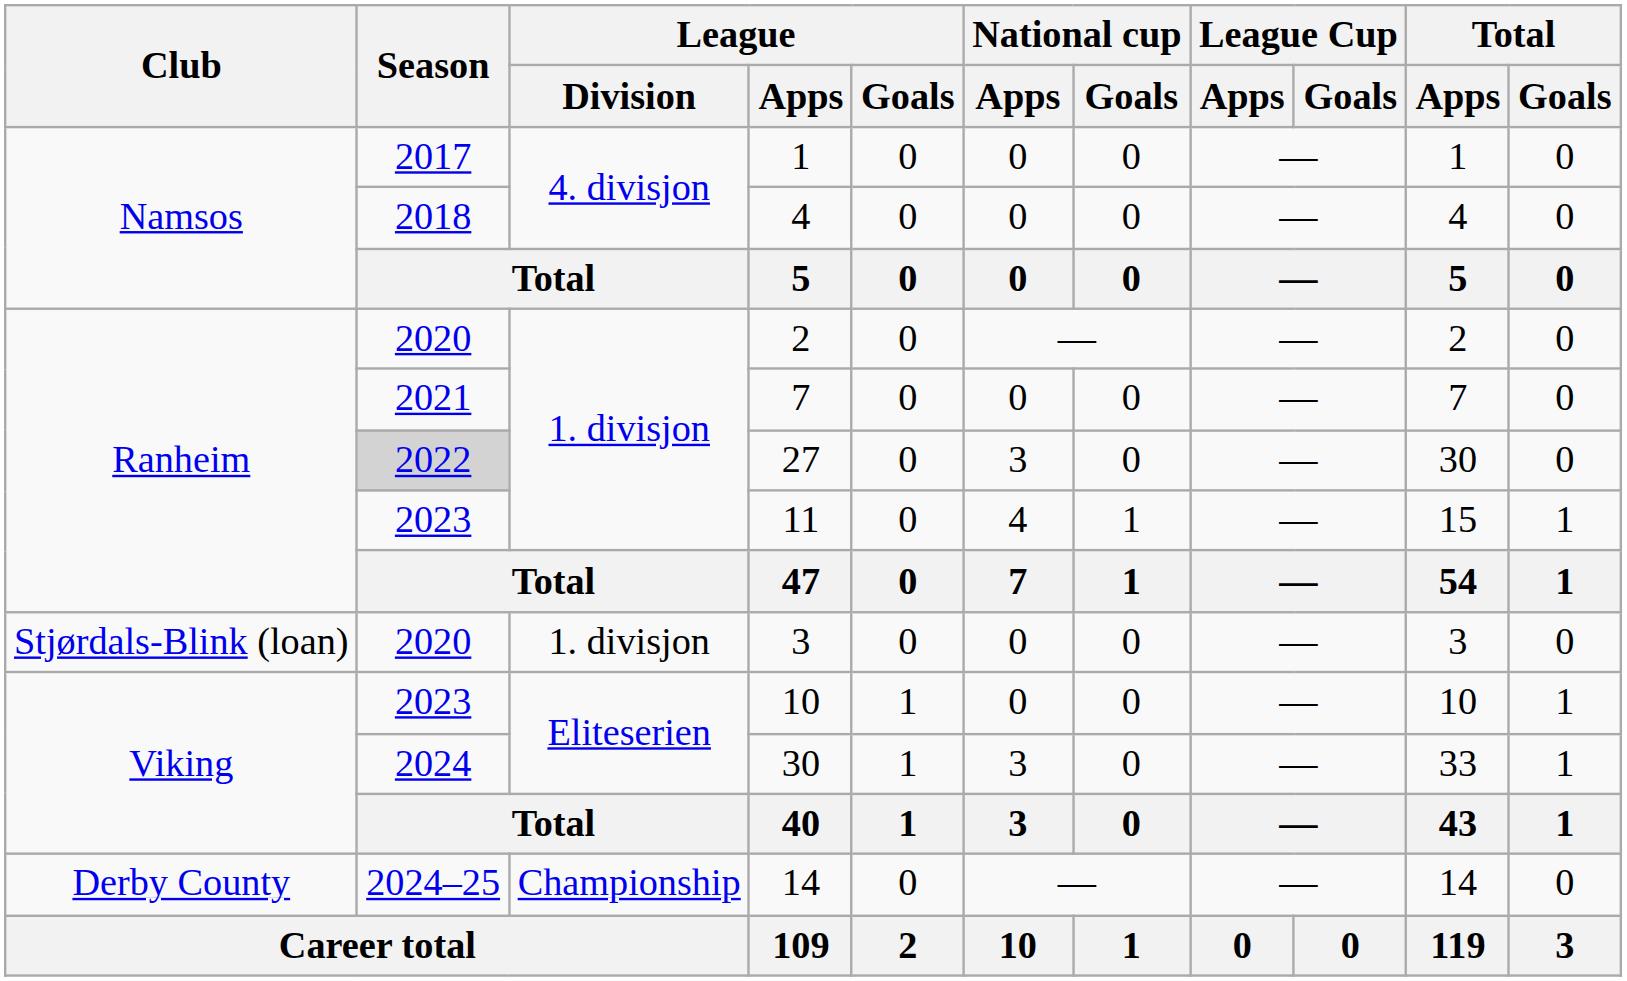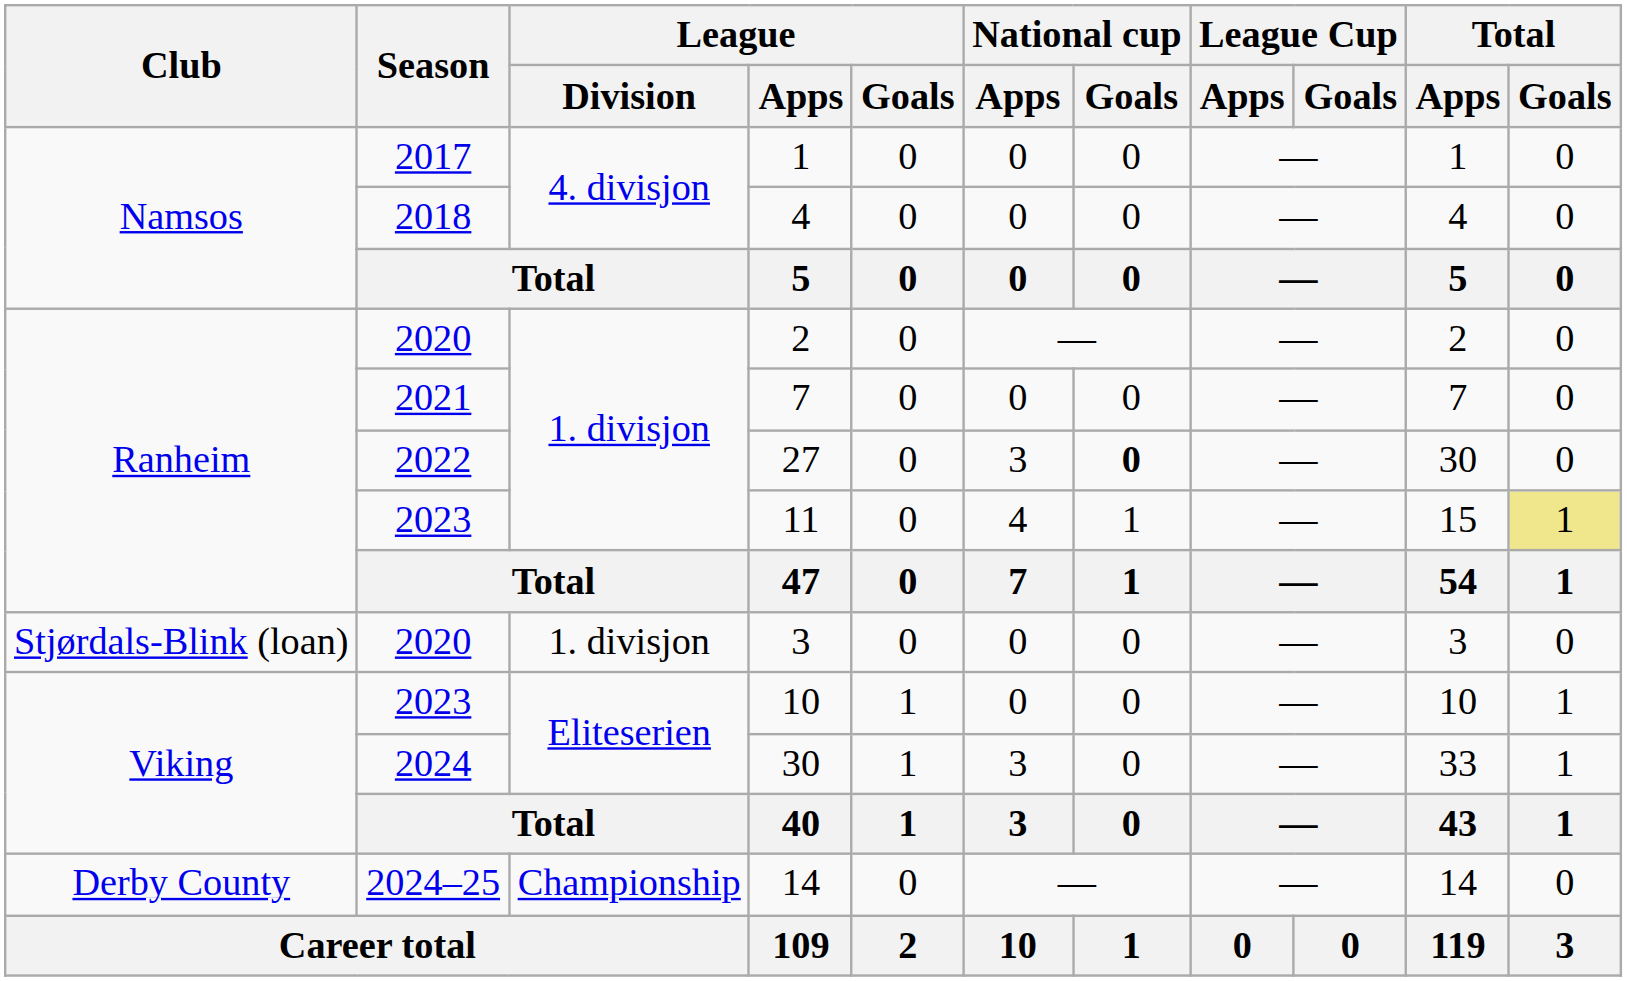27 | Season: lightgrey background -> no background
27 | National cup / Goals: normal -> bold
11 | Total / Goals: no background -> khaki background
